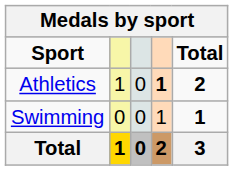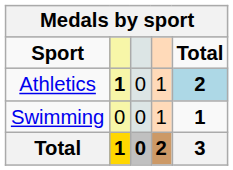Athletics | column 2: normal -> bold
Athletics | column 4: bold -> normal
Athletics | Total: no background -> lightblue background
